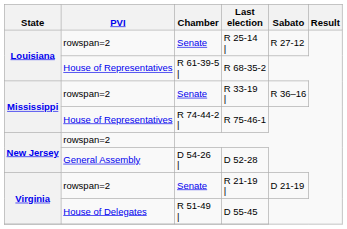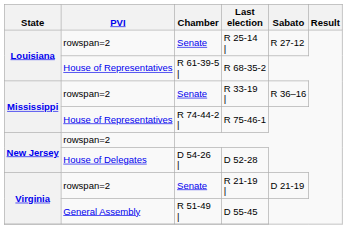D 52-28 | PVI: General Assembly -> House of Delegates
D 55-45 | PVI: House of Delegates -> General Assembly
